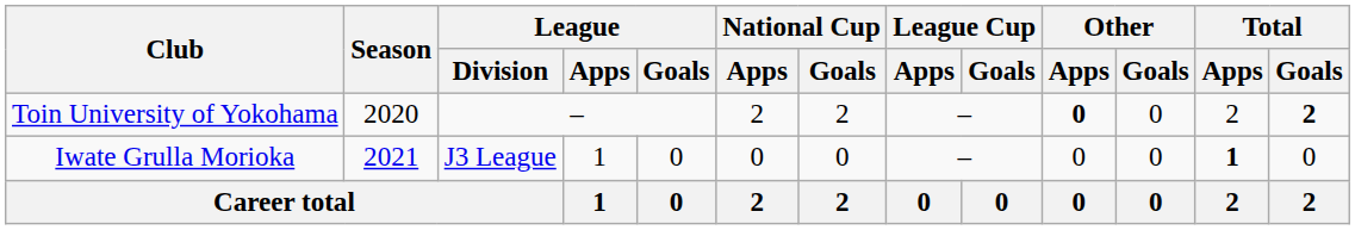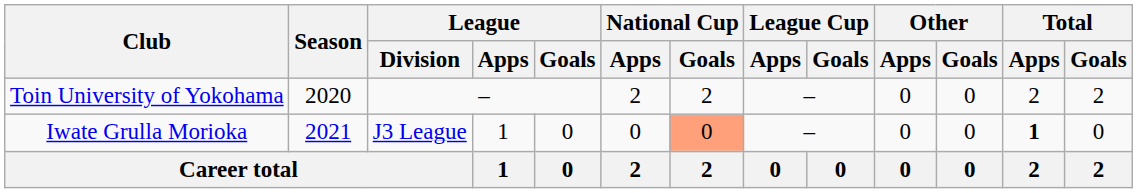Toin University of Yokohama | Other / Apps: bold -> normal
Toin University of Yokohama | Total / Goals: bold -> normal
Iwate Grulla Morioka | National Cup / Goals: no background -> lightsalmon background
